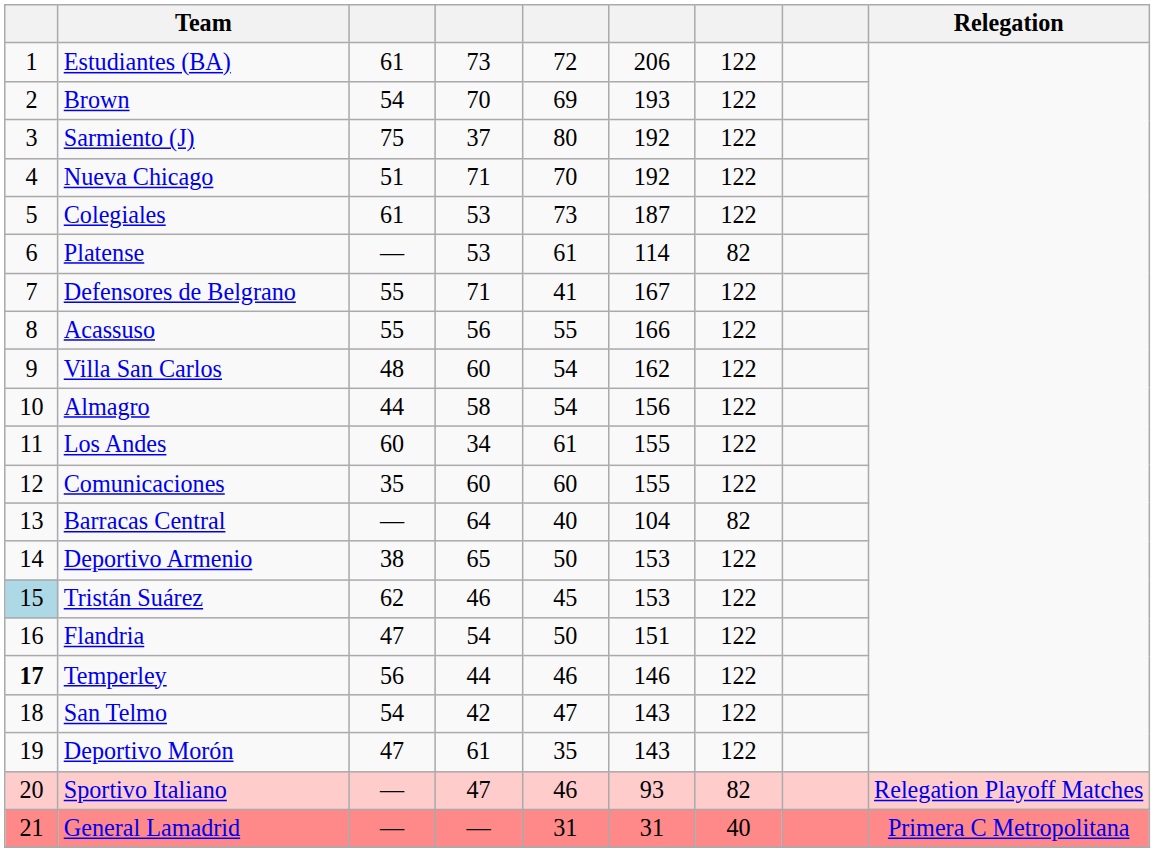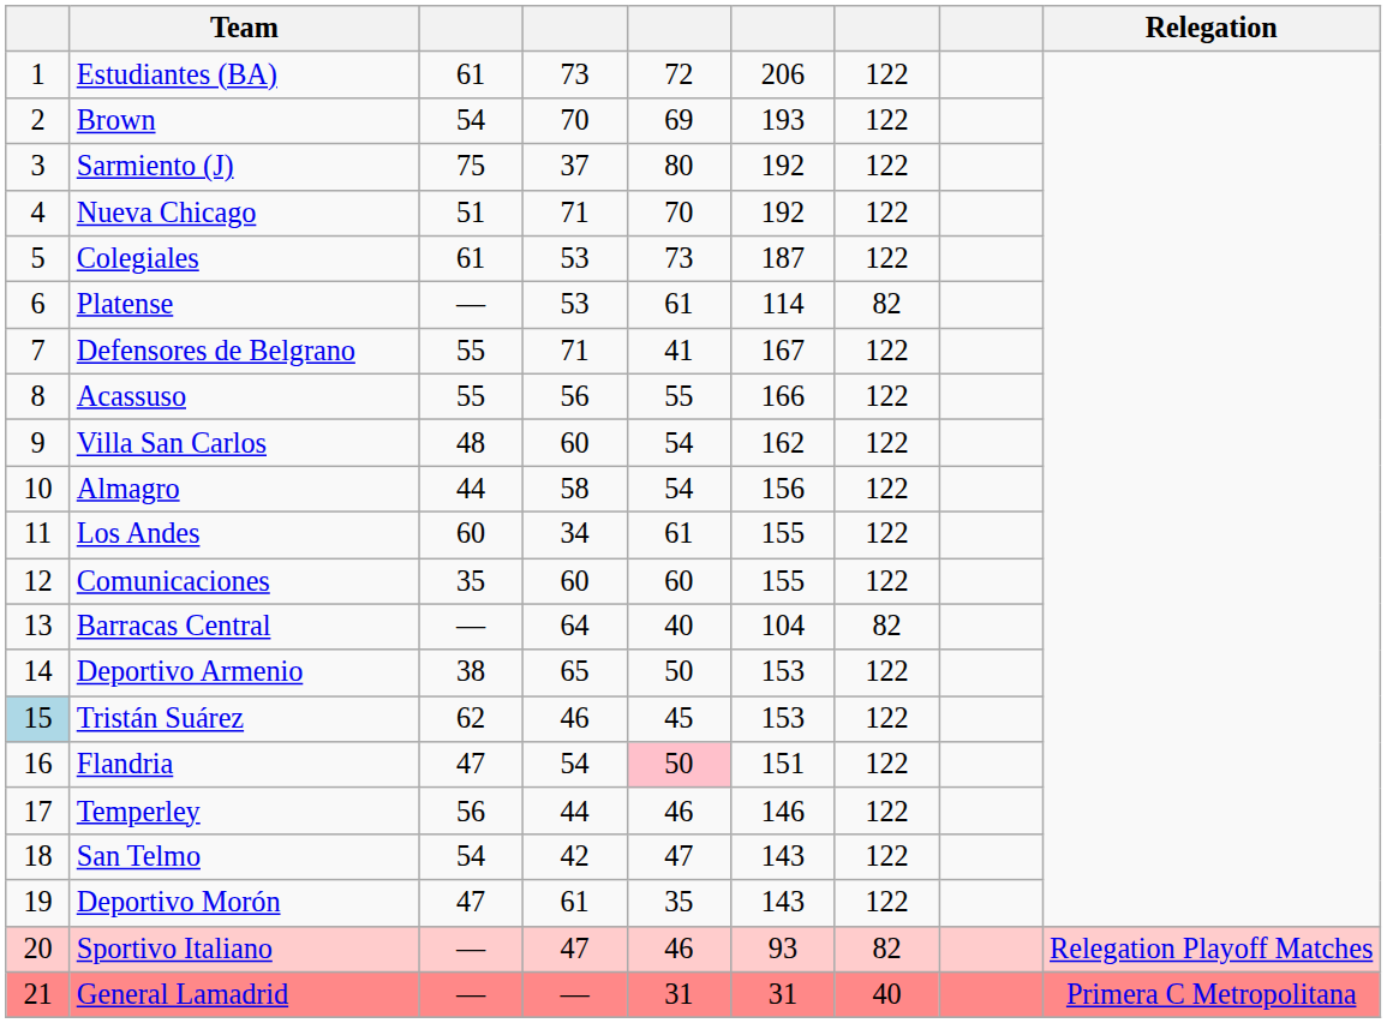Flandria | column 5: no background -> pink background
Temperley | column 1: bold -> normal
